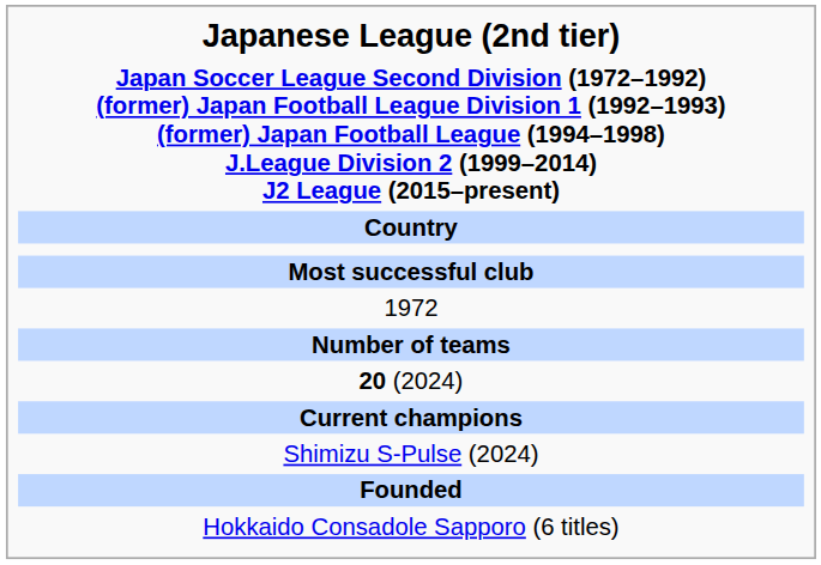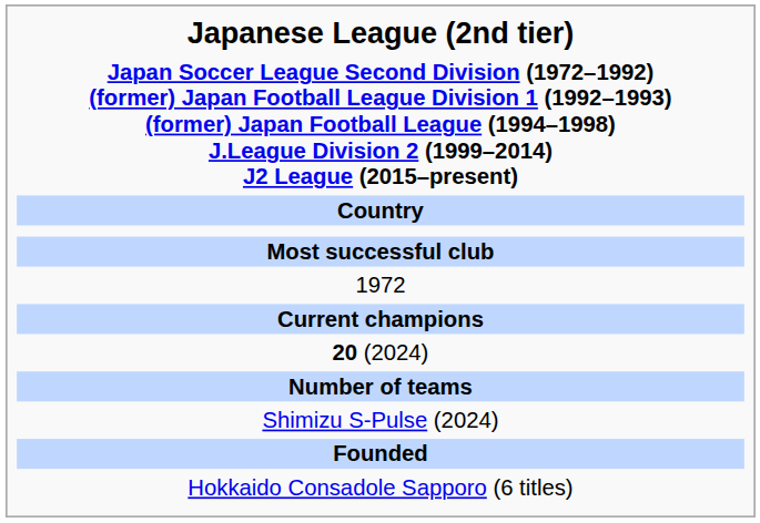row 6 | column 1: Number of teams -> Current champions
row 8 | column 1: Current champions -> Number of teams
